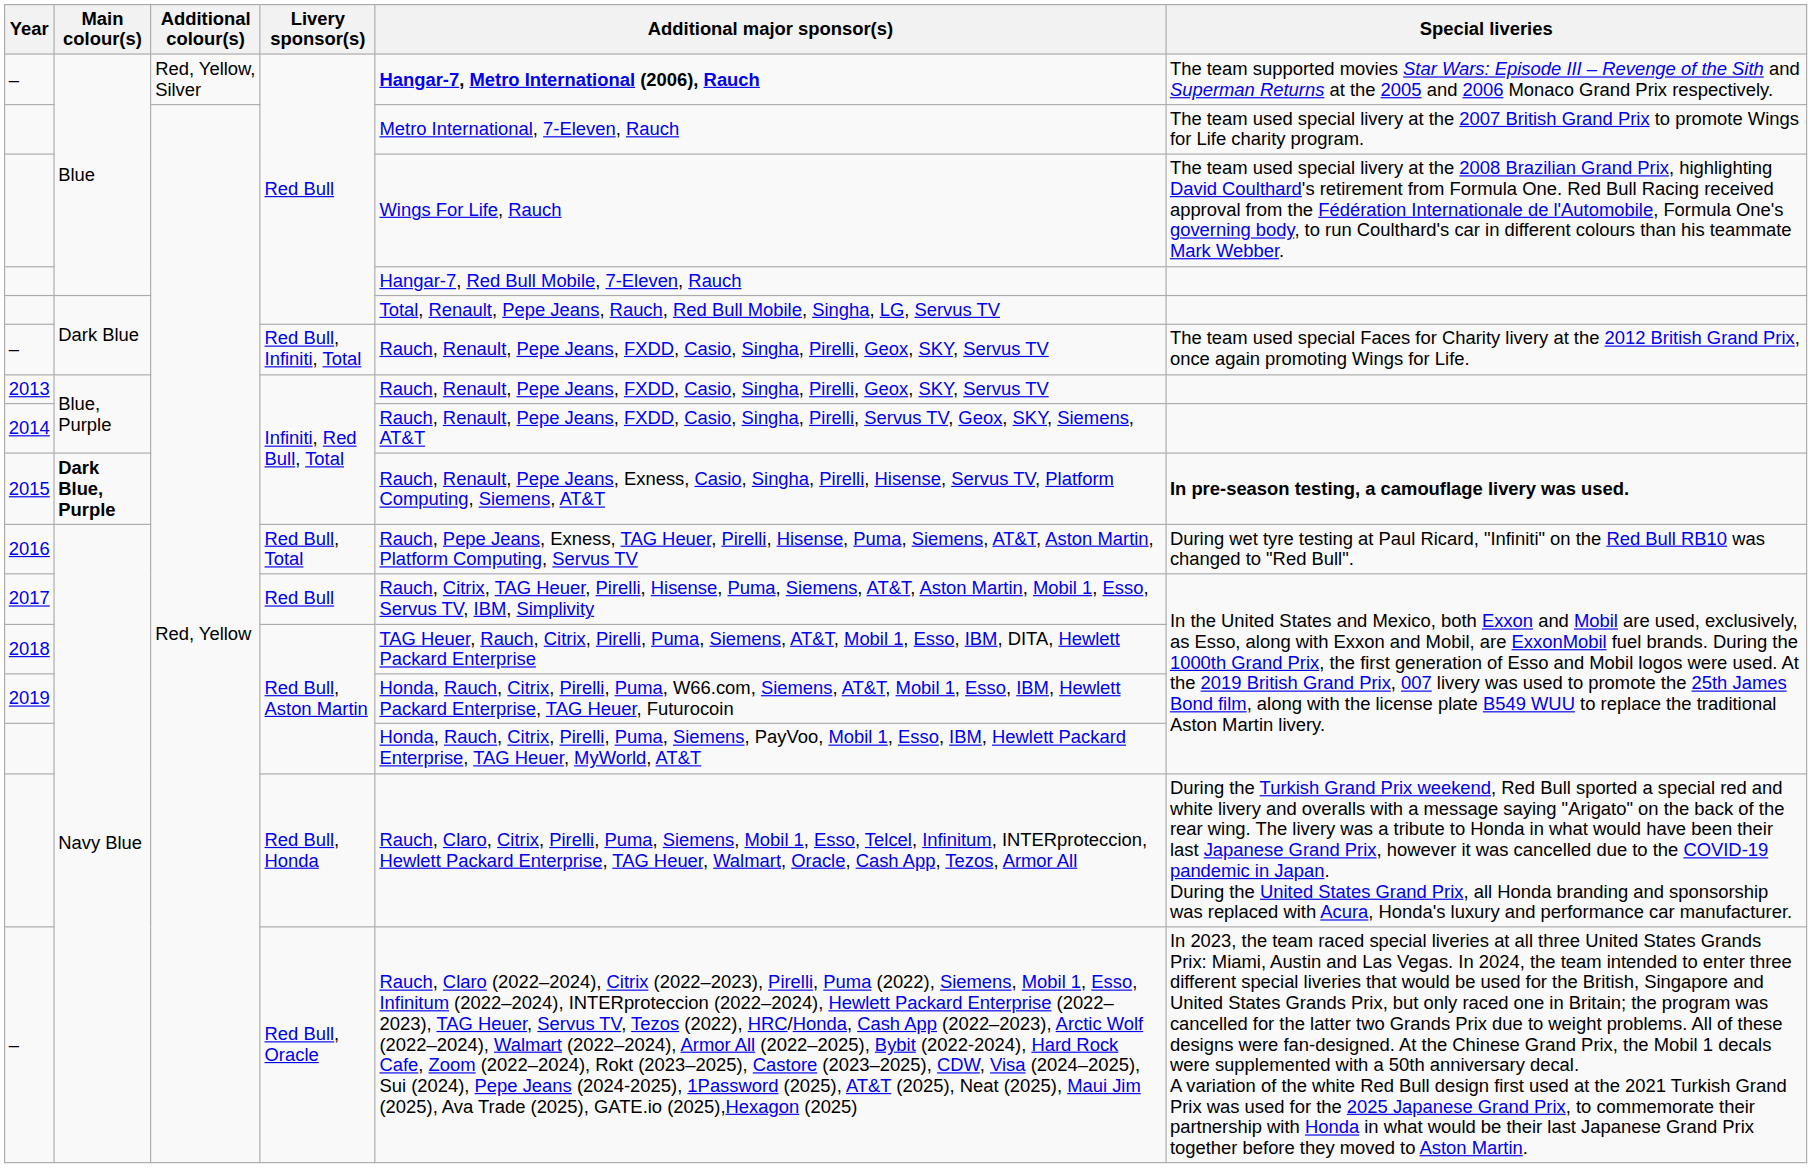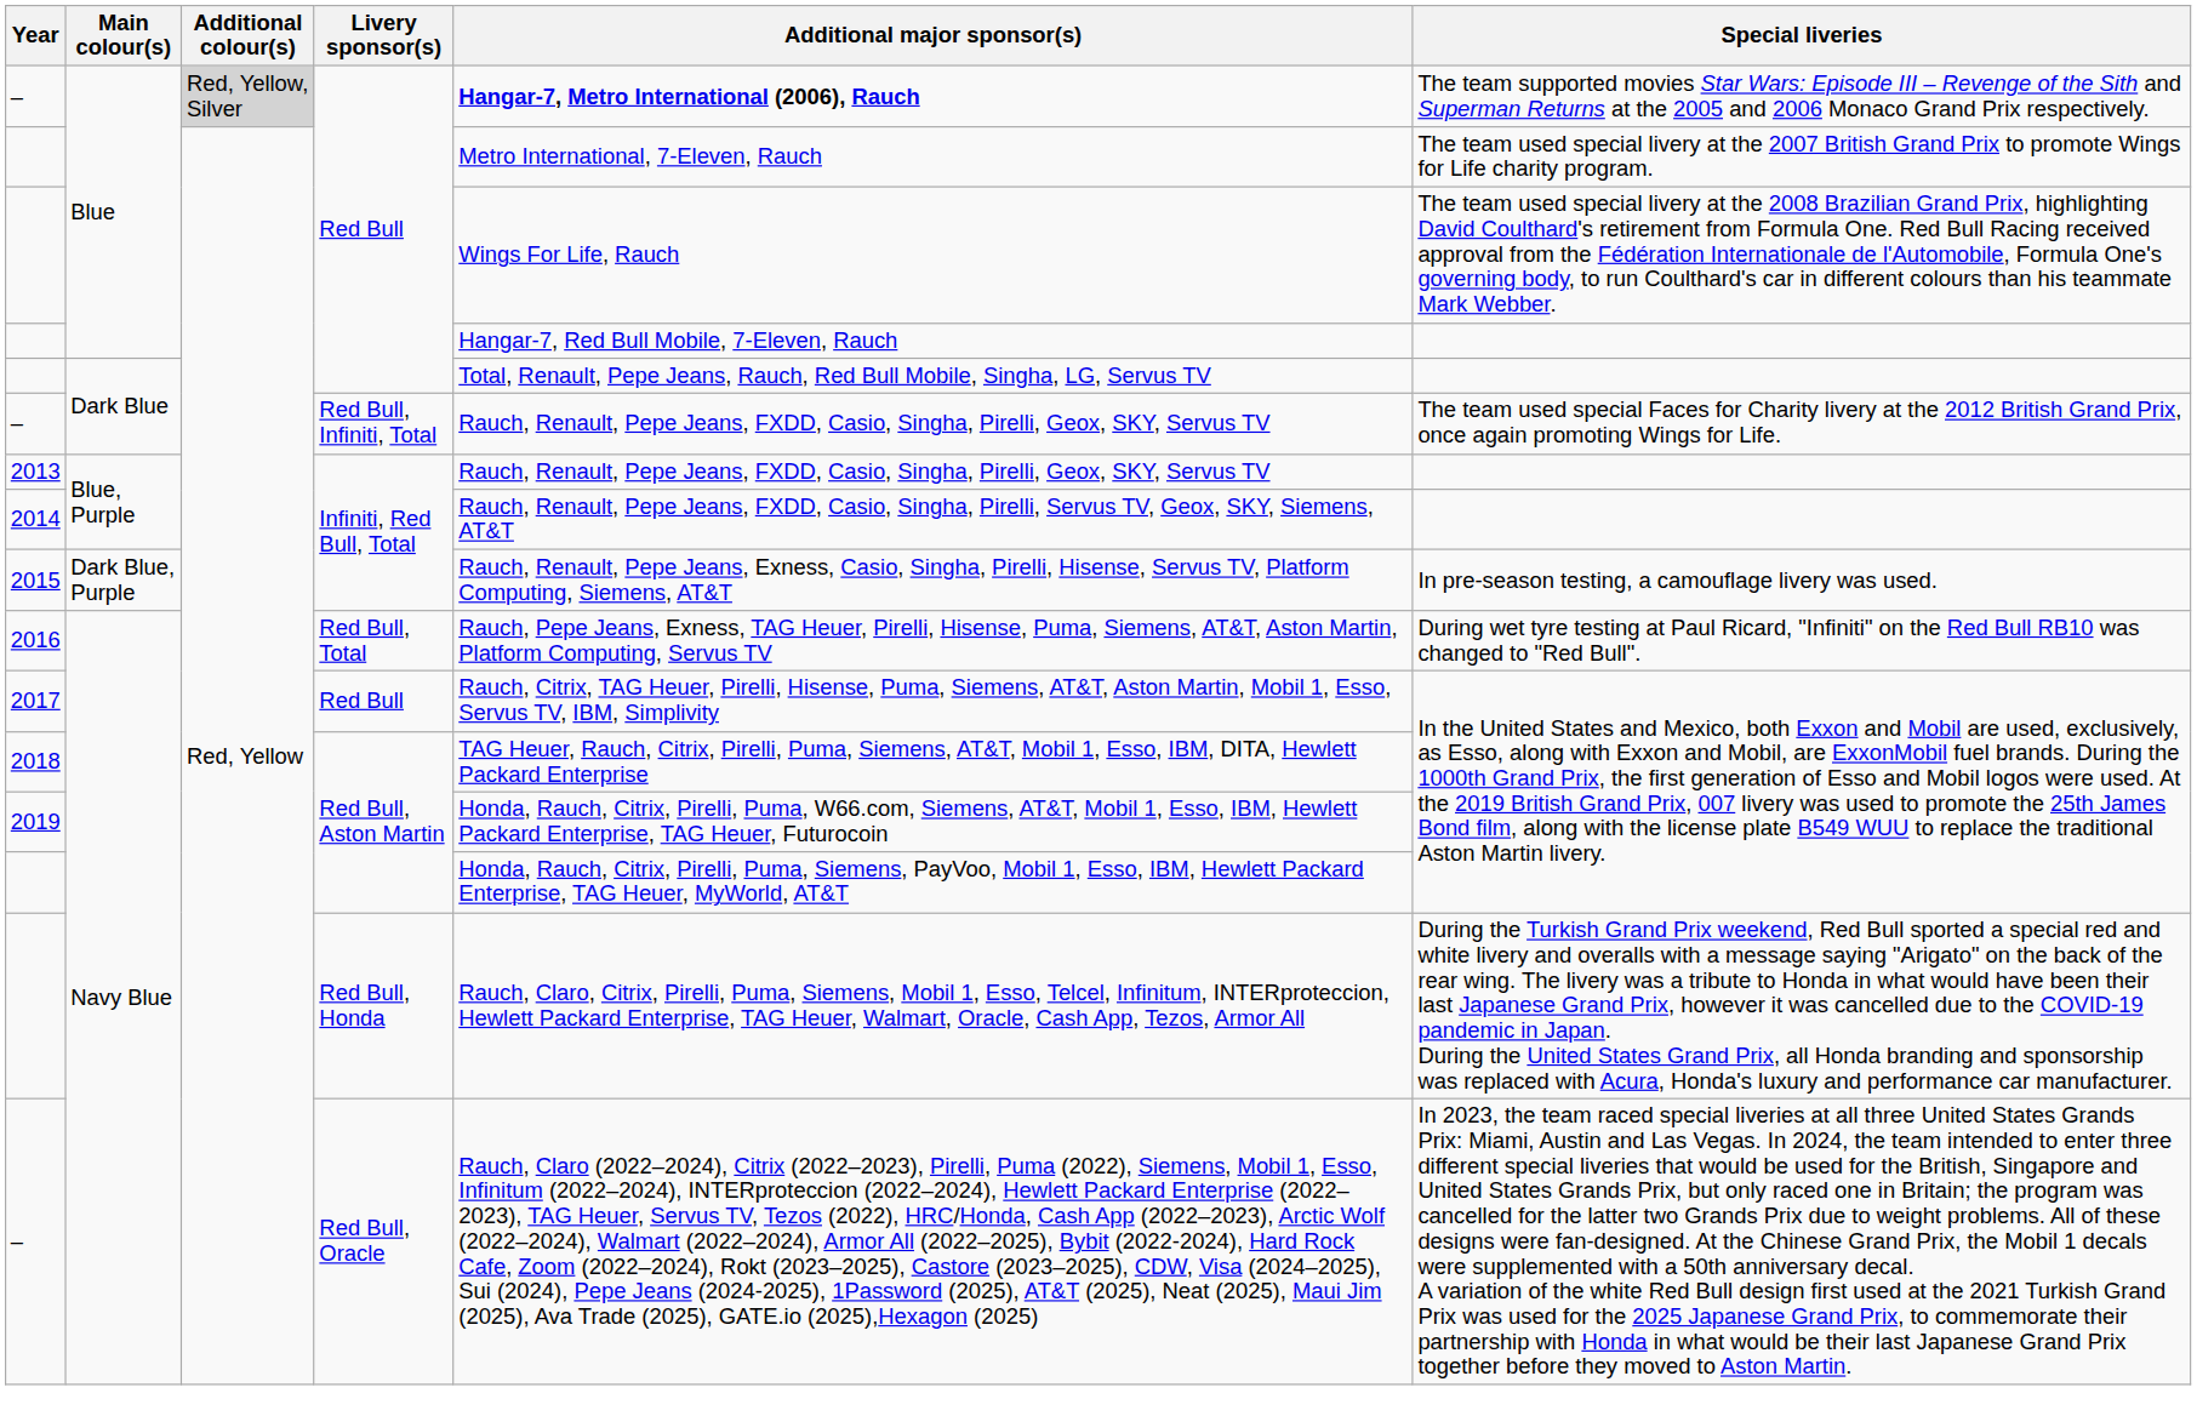– / Red Bull | Additional colour(s): no background -> lightgrey background
2015 | Main colour(s): bold -> normal
2015 | Special liveries: bold -> normal
